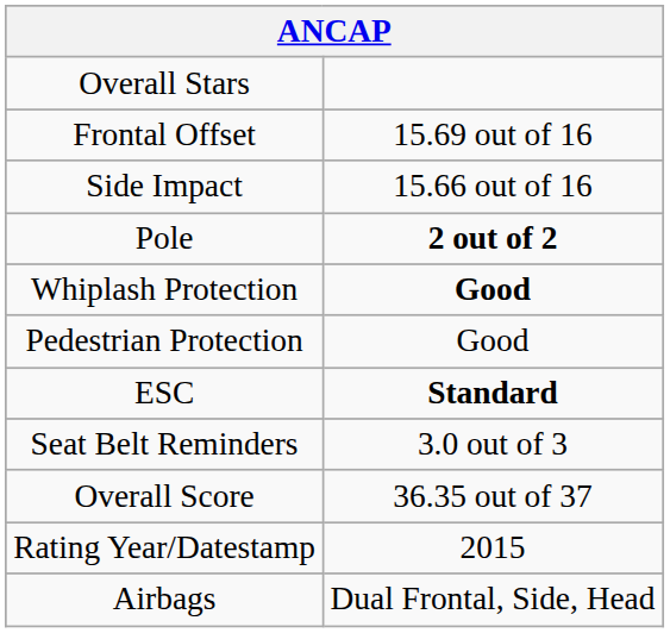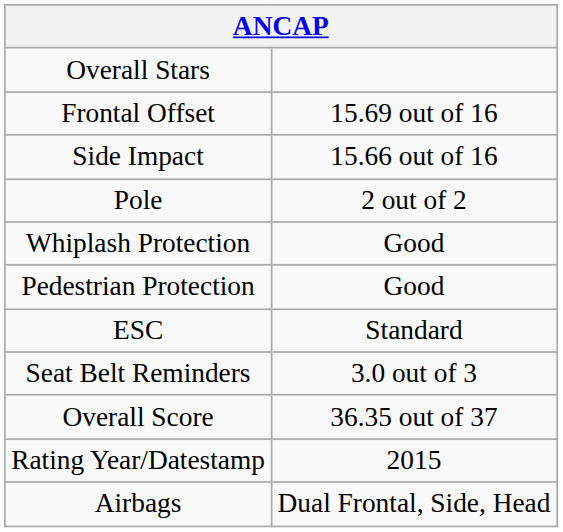Pole | column 2: bold -> normal
Whiplash Protection | column 2: bold -> normal
ESC | column 2: bold -> normal
